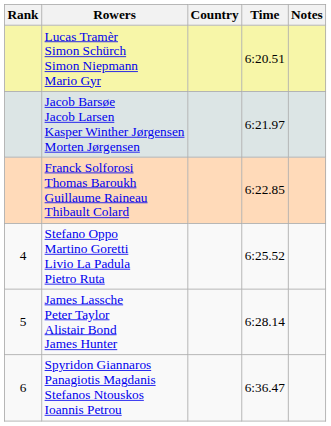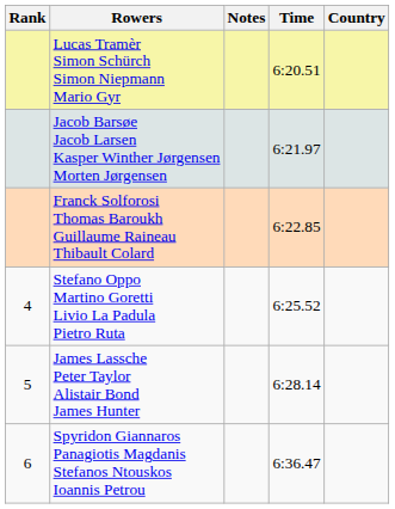columns swapped: Country <-> Notes
